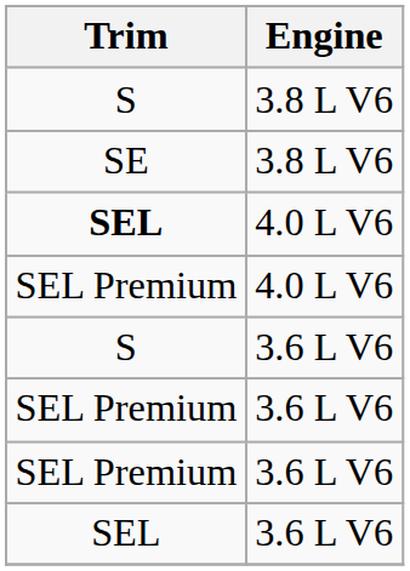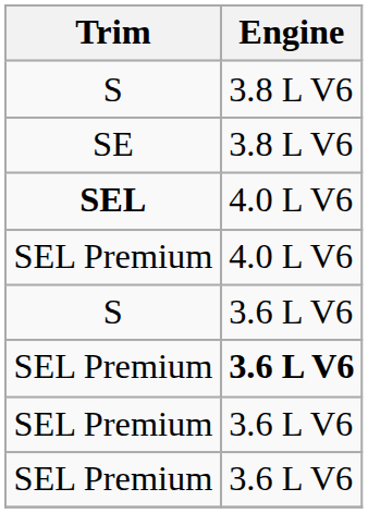row 7 | Engine: normal -> bold
row 9 | Trim: SEL -> SEL Premium
